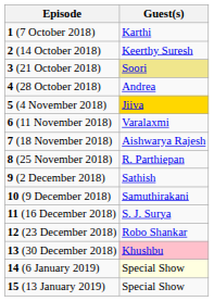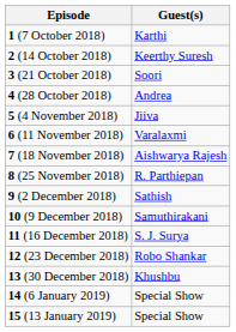3 (21 October 2018) | Guest(s): khaki background -> no background
5 (4 November 2018) | Guest(s): gold background -> no background
13 (30 December 2018) | Guest(s): pink background -> no background
14 (6 January 2019) | Guest(s): lightyellow background -> no background
